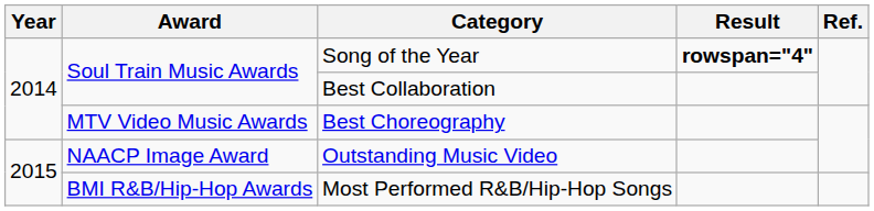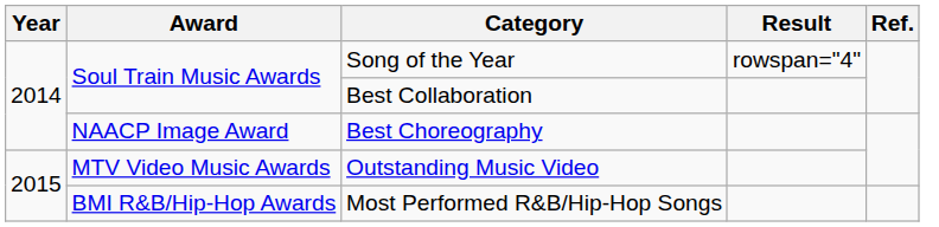Song of the Year | Result: bold -> normal
Best Choreography | Award: MTV Video Music Awards -> NAACP Image Award
Outstanding Music Video | Award: NAACP Image Award -> MTV Video Music Awards
